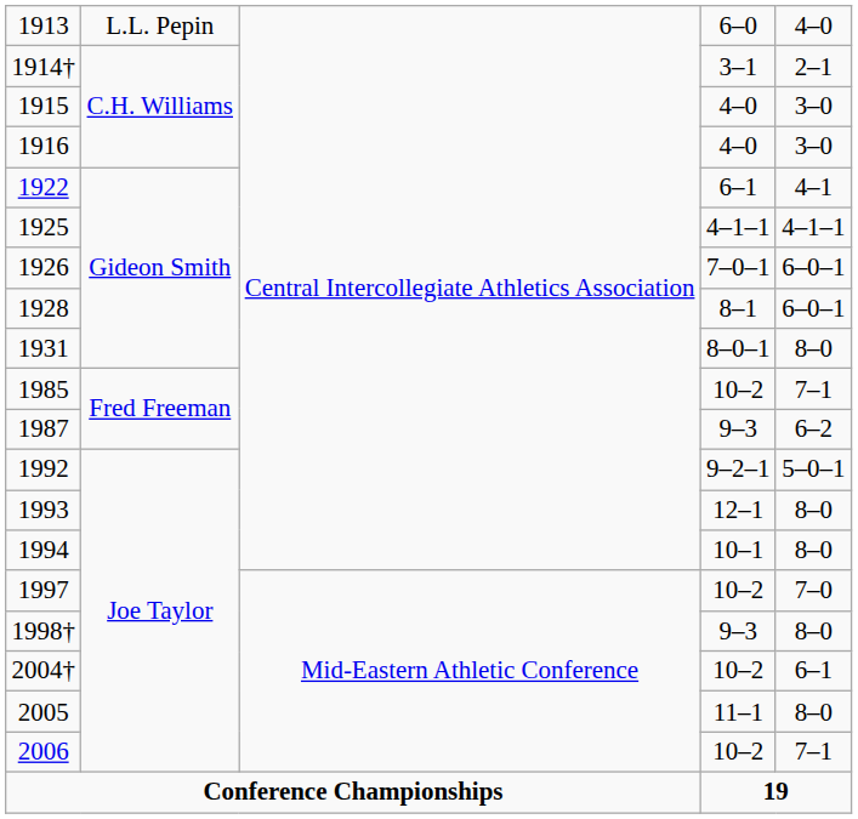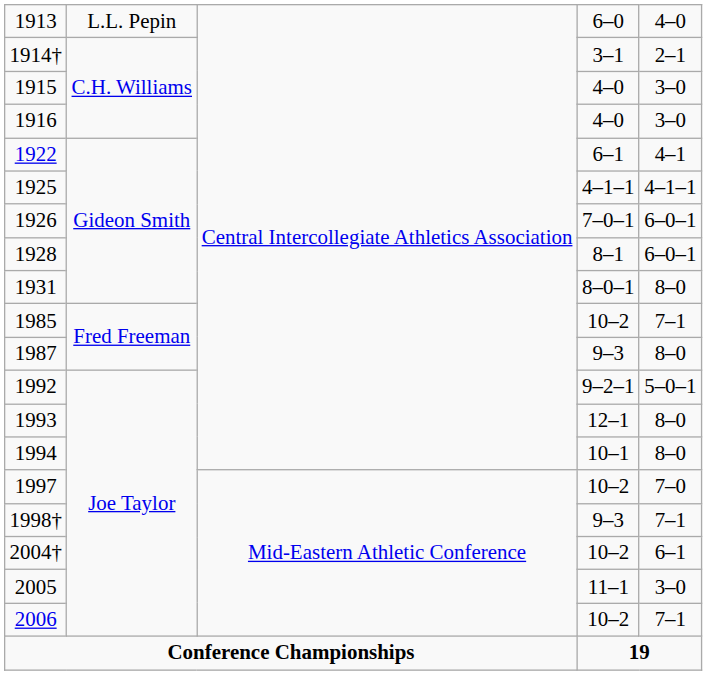1987 | column 5: 6–2 -> 8–0
1998† | column 5: 8–0 -> 7–1
2005 | column 5: 8–0 -> 3–0
